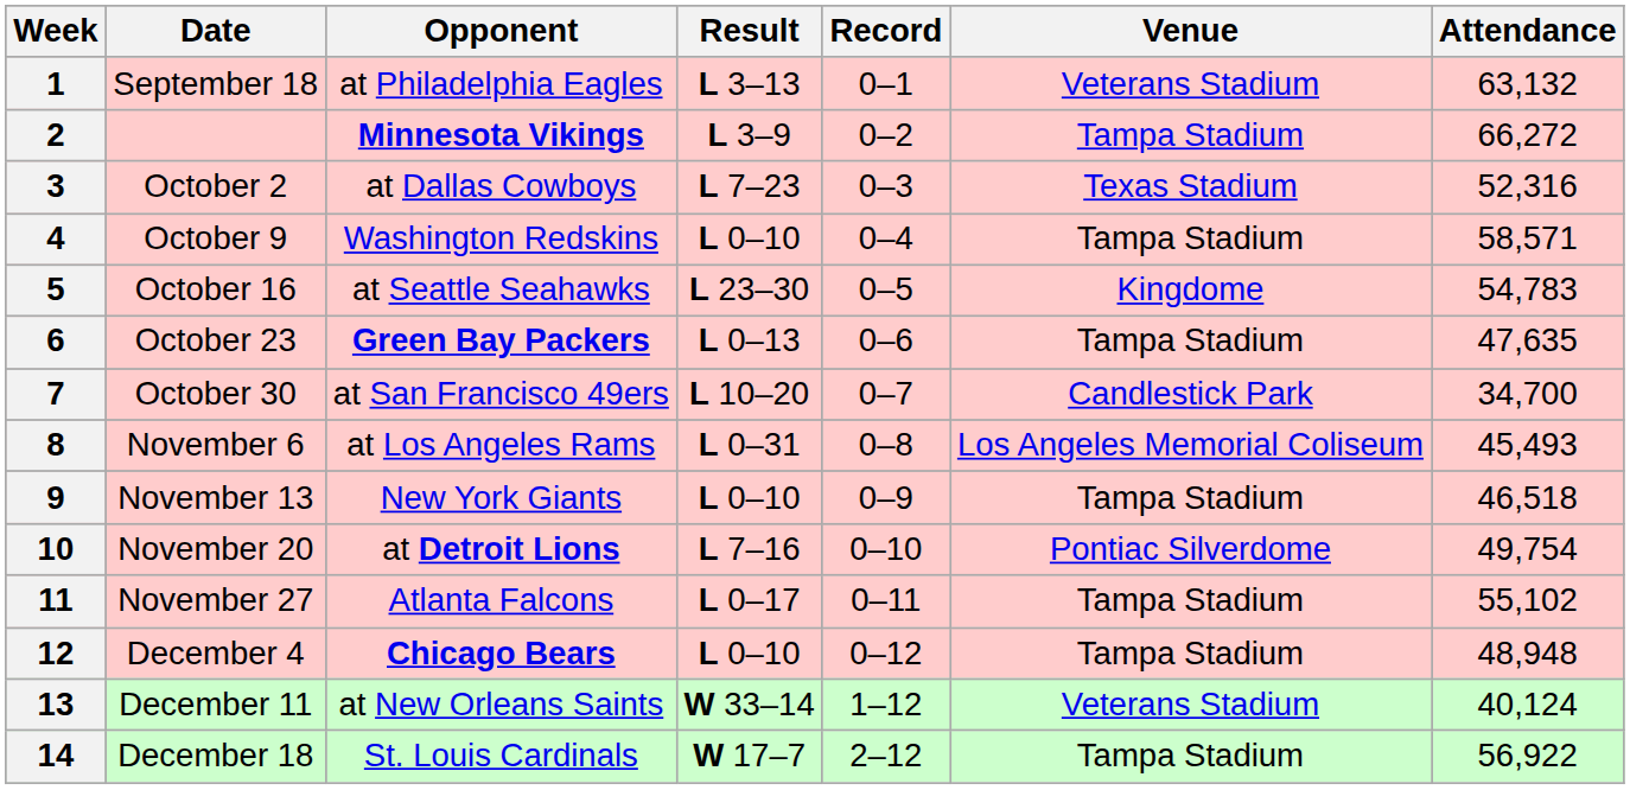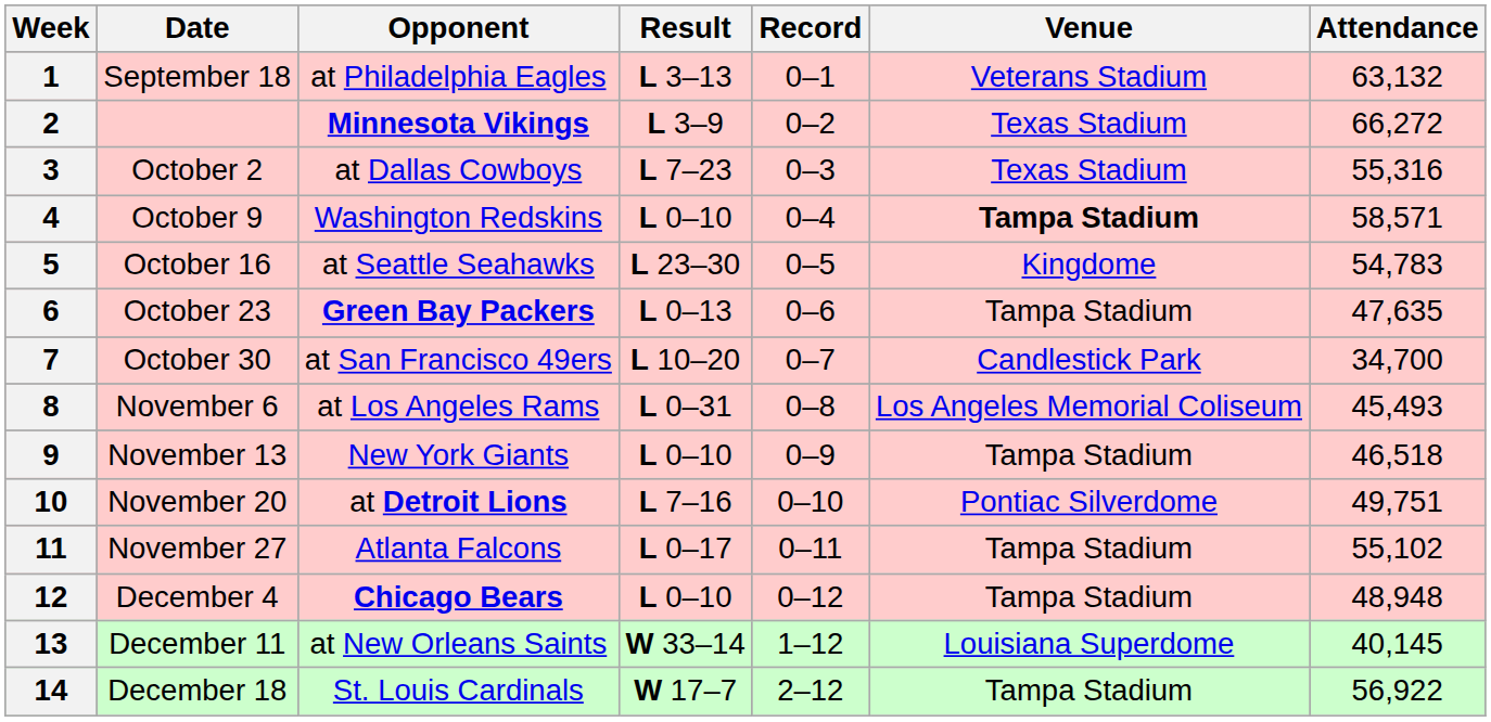2 | Venue: Tampa Stadium -> Texas Stadium
3 | Attendance: 52,316 -> 55,316
4 | Venue: normal -> bold
10 | Attendance: 49,754 -> 49,751
13 | Venue: Veterans Stadium -> Louisiana Superdome
13 | Attendance: 40,124 -> 40,145
